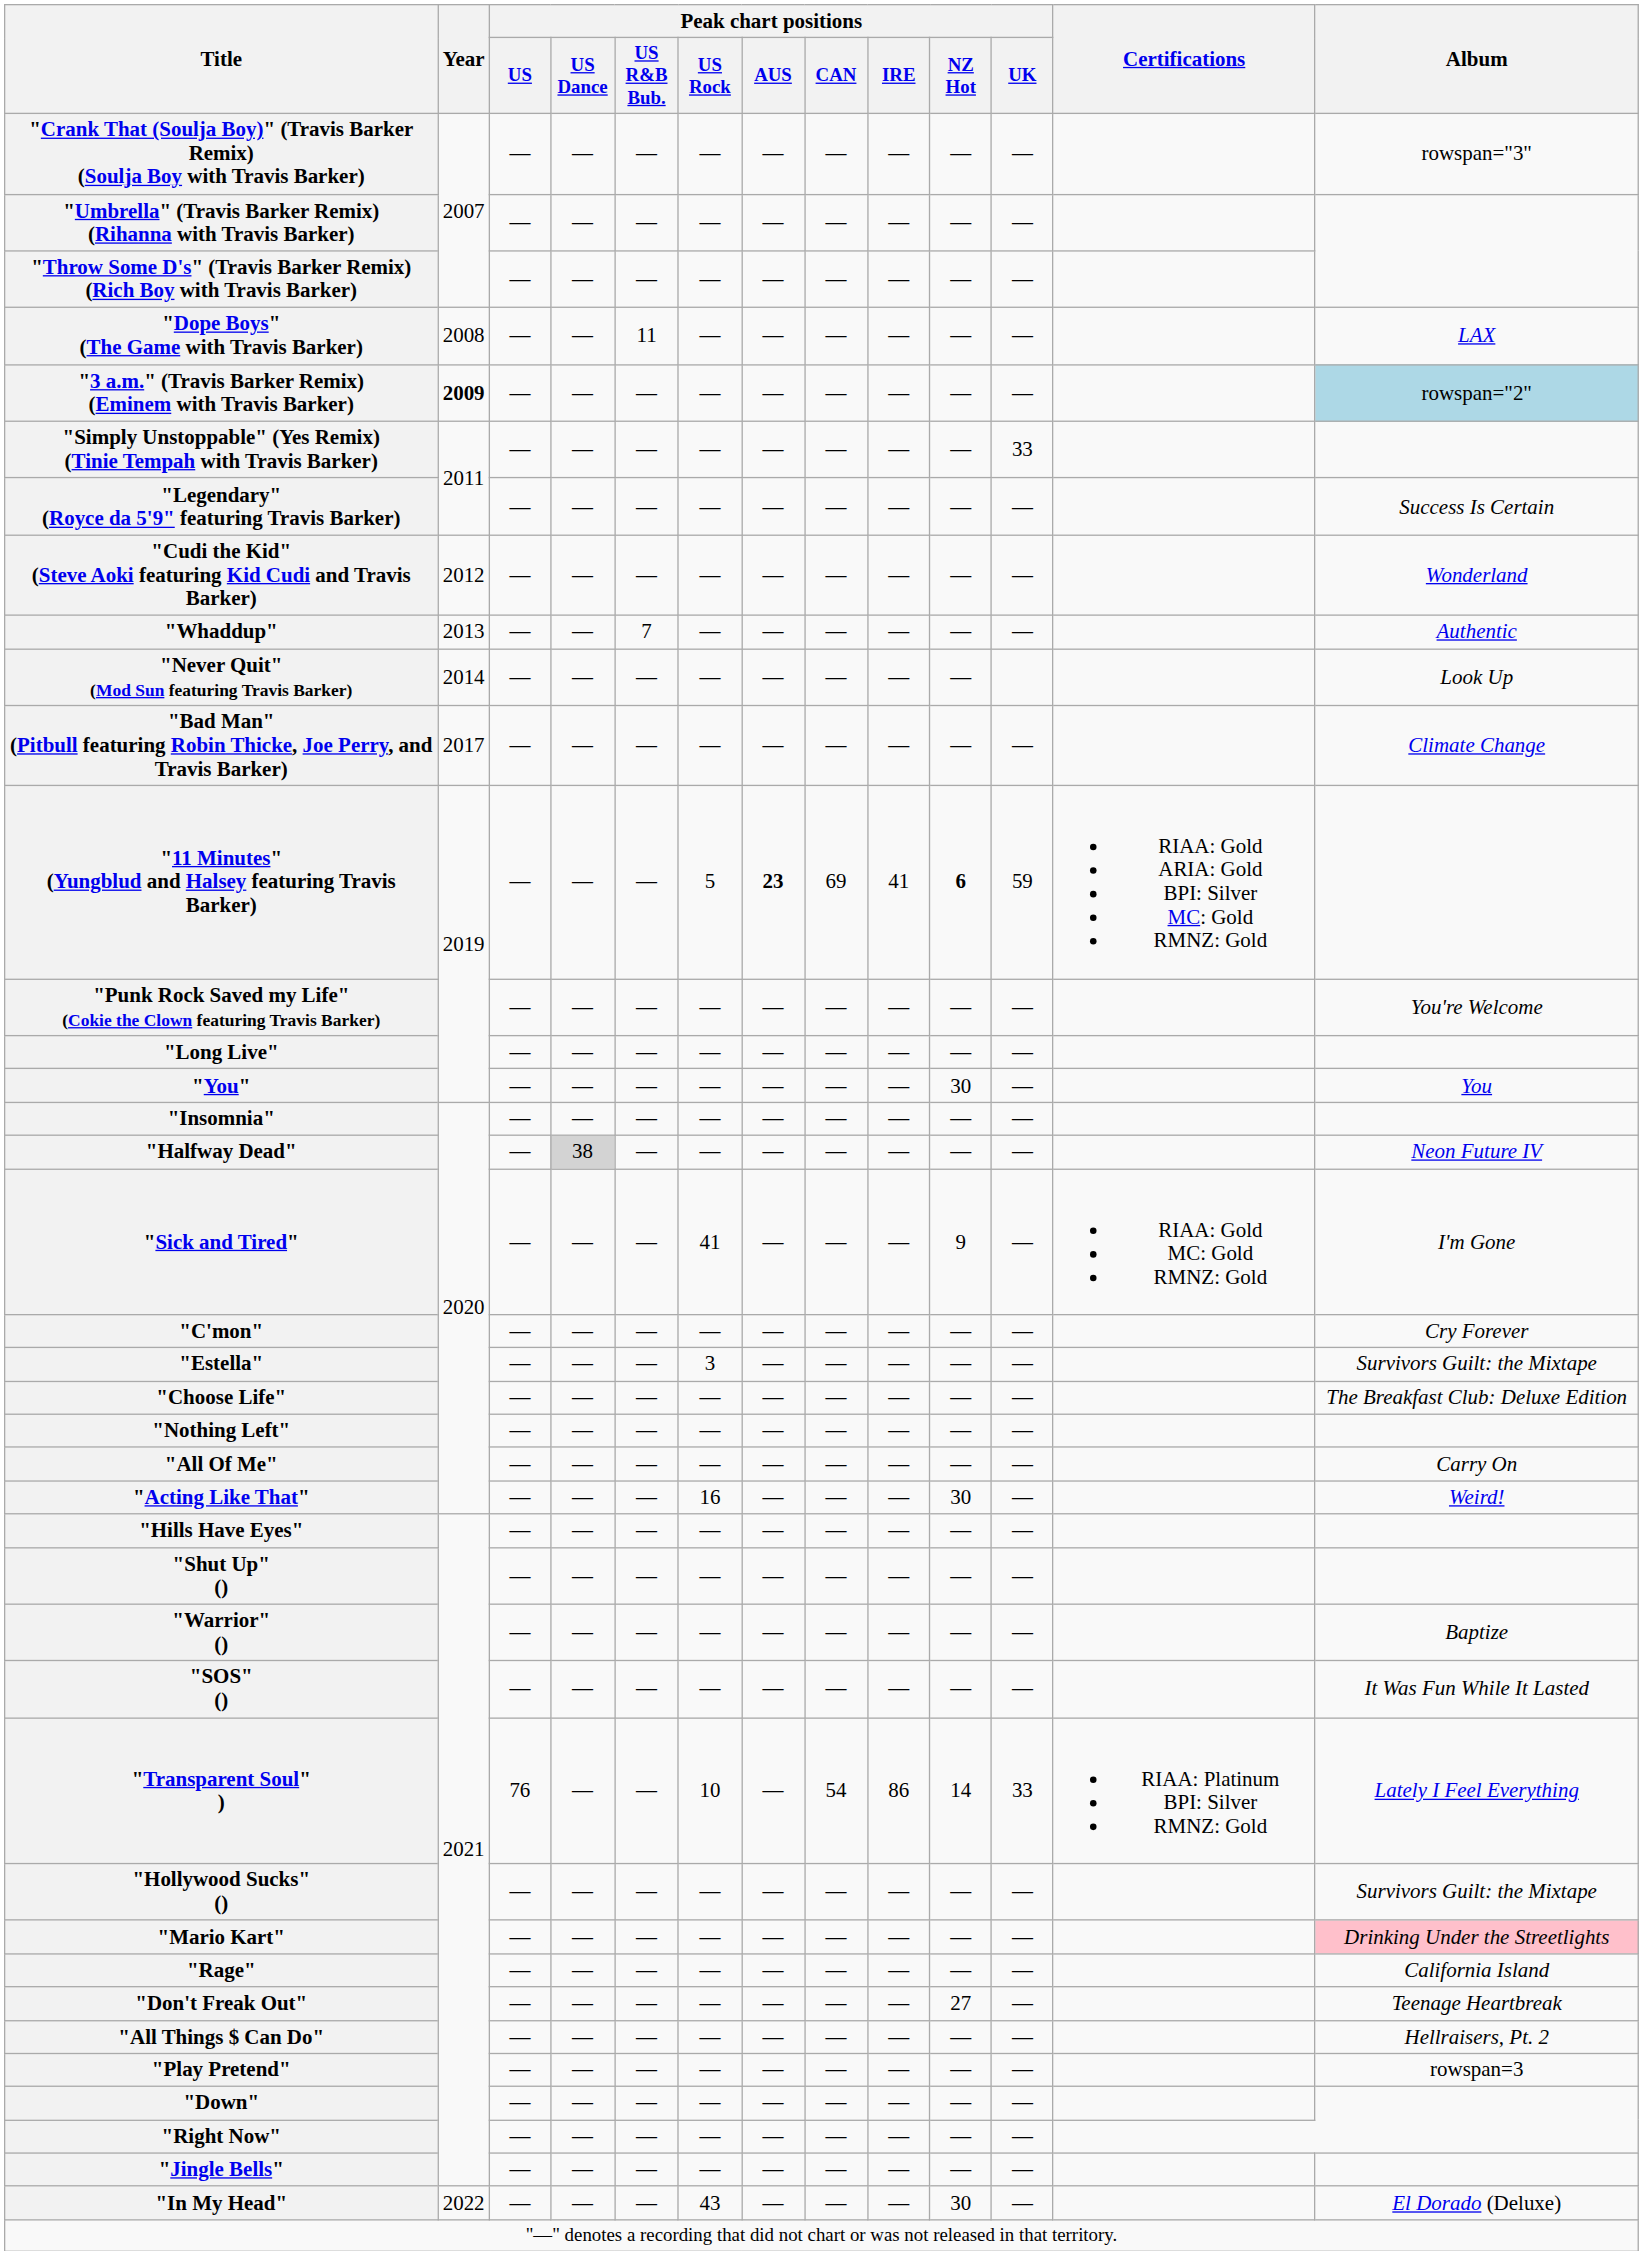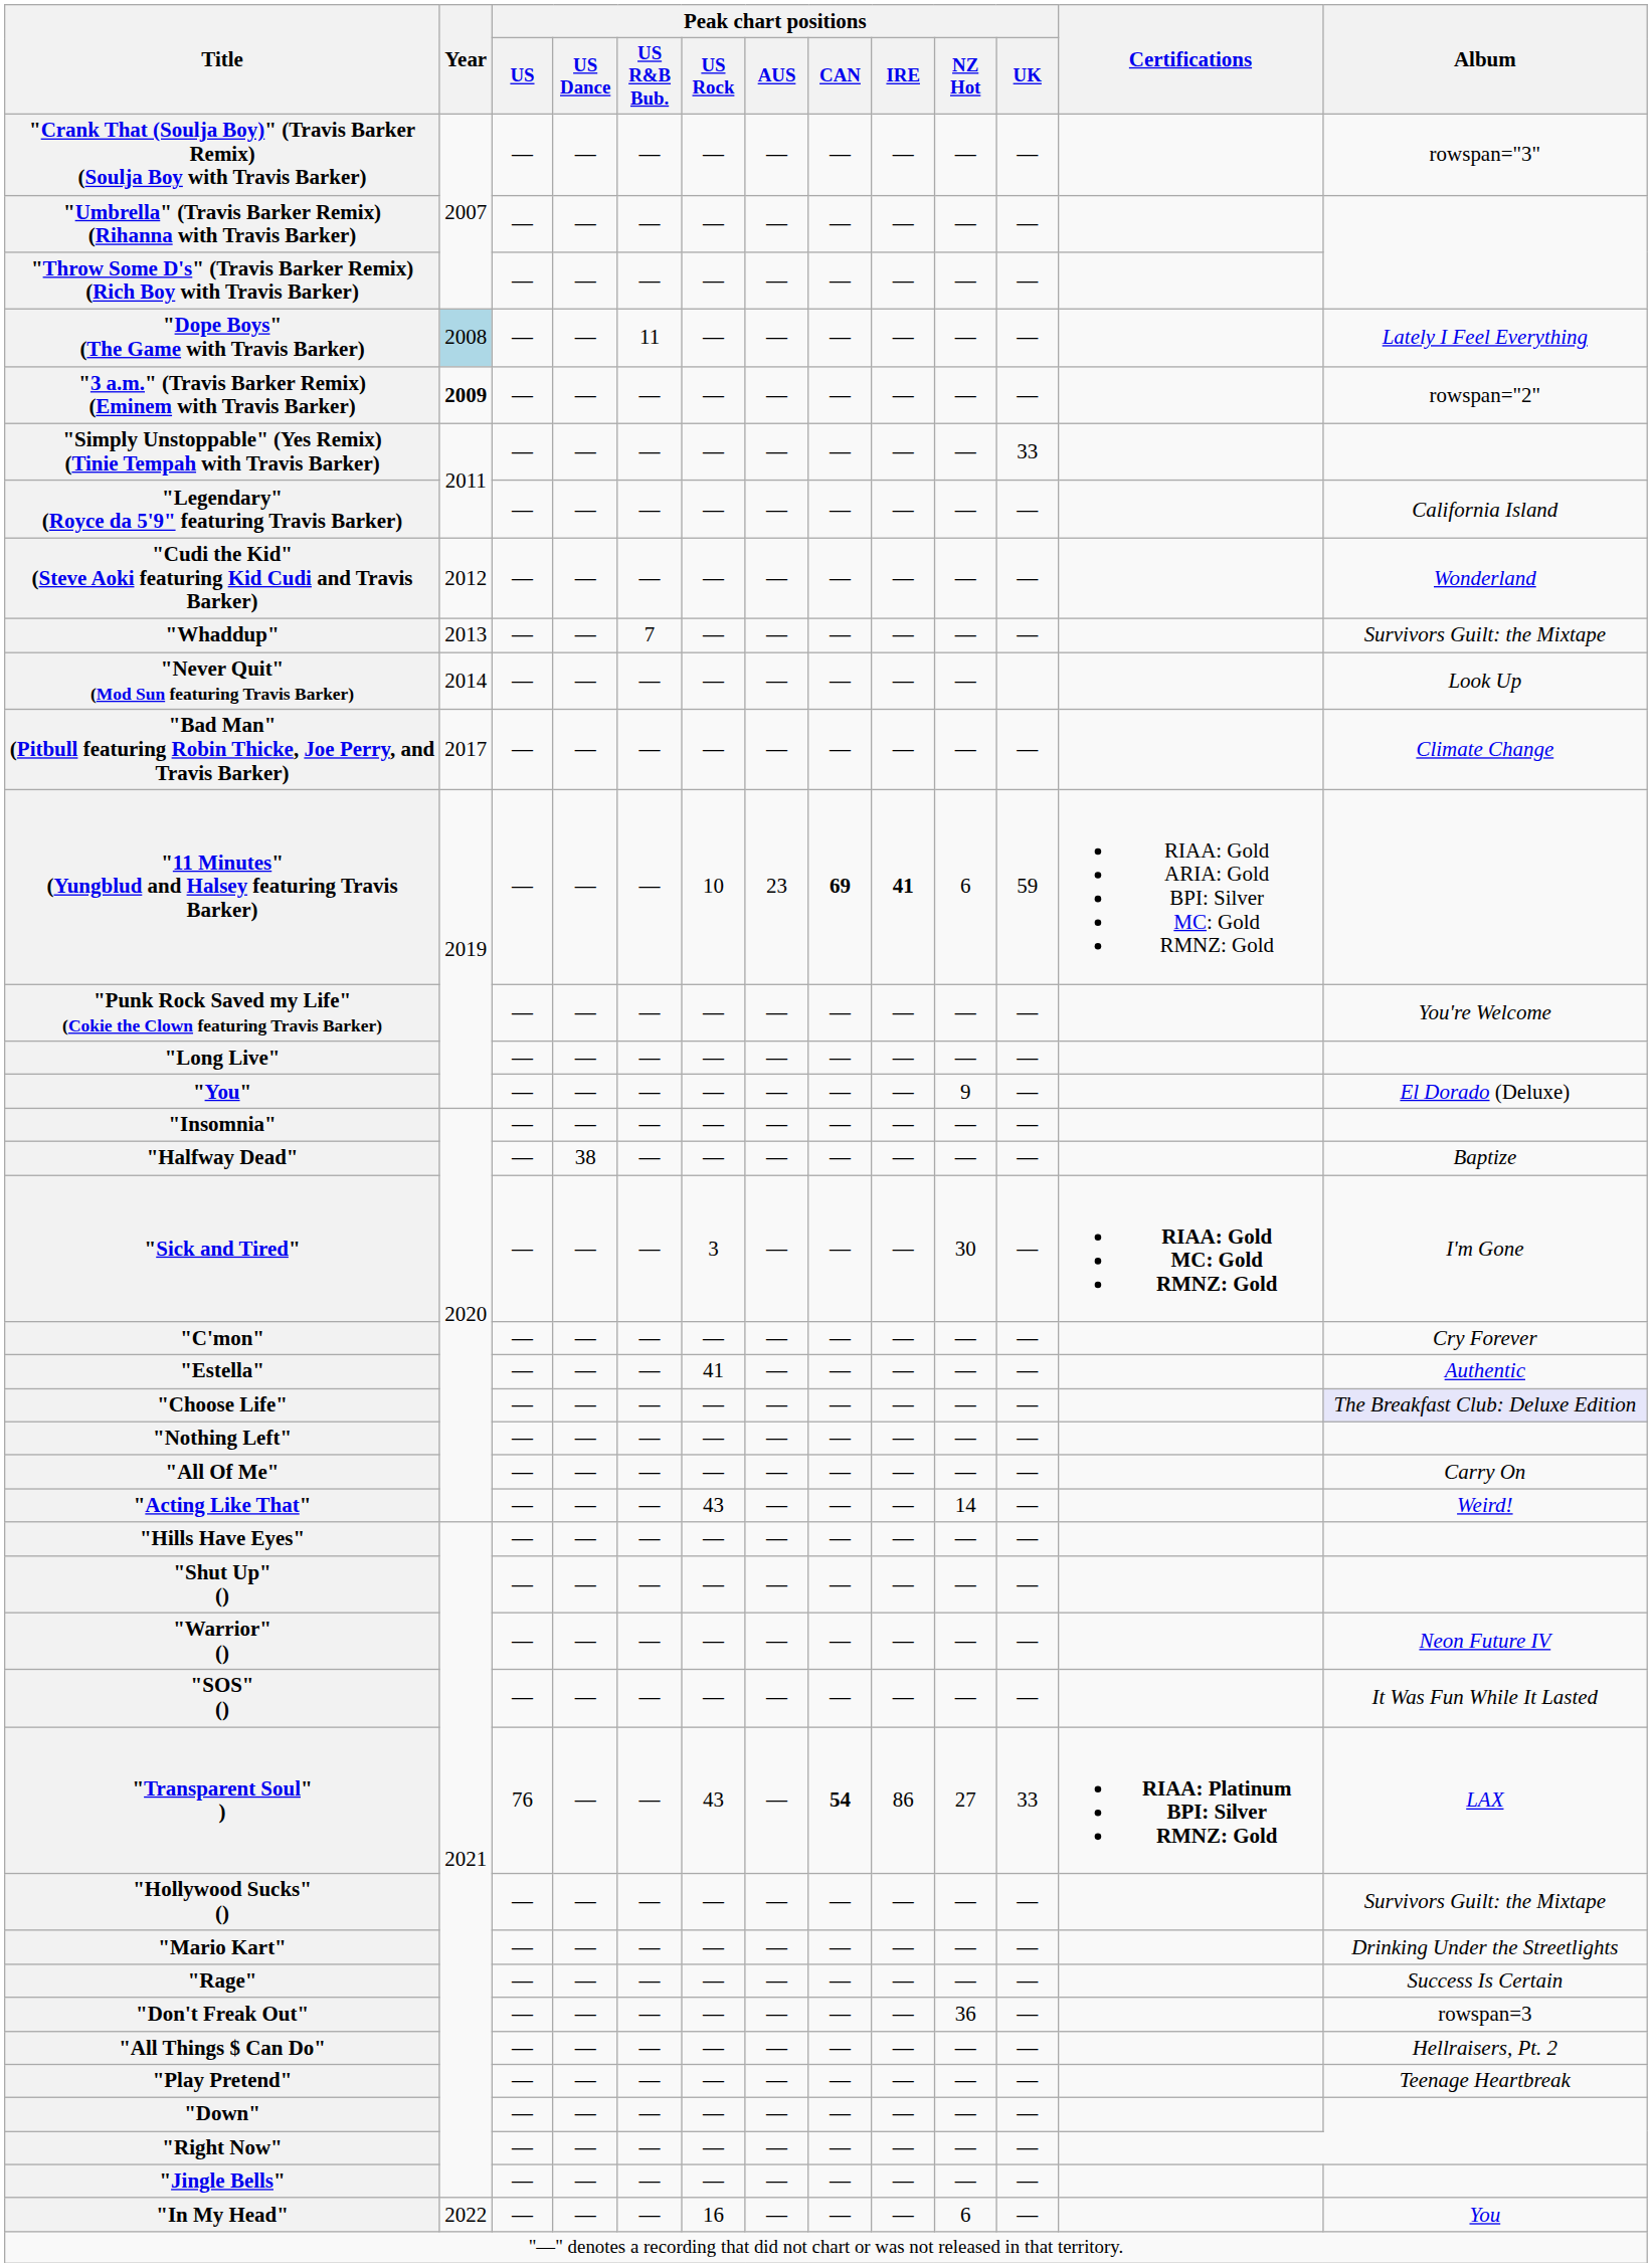"Dope Boys" (The Game with Travis Barker) | Year: no background -> lightblue background
"Dope Boys" (The Game with Travis Barker) | Album: LAX -> Lately I Feel Everything
"3 a.m." (Travis Barker Remix) (Eminem with Travis Barker) | Album: lightblue background -> no background
"Legendary" (Royce da 5'9" featuring Travis Barker) | Album: Success Is Certain -> California Island
"Whaddup" | Album: Authentic -> Survivors Guilt: the Mixtape
"11 Minutes" (Yungblud and Halsey featuring Travis Barker) | Peak chart positions / US Rock: 5 -> 10
"11 Minutes" (Yungblud and Halsey featuring Travis Barker) | Peak chart positions / AUS: bold -> normal
"11 Minutes" (Yungblud and Halsey featuring Travis Barker) | Peak chart positions / CAN: normal -> bold
"11 Minutes" (Yungblud and Halsey featuring Travis Barker) | Peak chart positions / IRE: normal -> bold
"11 Minutes" (Yungblud and Halsey featuring Travis Barker) | Peak chart positions / NZ Hot: bold -> normal
"You" | Peak chart positions / NZ Hot: 30 -> 9
"You" | Album: You -> El Dorado (Deluxe)
"Halfway Dead" | Peak chart positions / US Dance: lightgrey background -> no background
"Halfway Dead" | Album: Neon Future IV -> Baptize
"Sick and Tired" | Peak chart positions / US Rock: 41 -> 3
"Sick and Tired" | Peak chart positions / NZ Hot: 9 -> 30
"Sick and Tired" | Certifications: normal -> bold
"Estella" | Peak chart positions / US Rock: 3 -> 41
"Estella" | Album: Survivors Guilt: the Mixtape -> Authentic
"Choose Life" | Album: no background -> lavender background
"Acting Like That" | Peak chart positions / US Rock: 16 -> 43
"Acting Like That" | Peak chart positions / NZ Hot: 30 -> 14
"Warrior" () | Album: Baptize -> Neon Future IV
"Transparent Soul" ) | Peak chart positions / US Rock: 10 -> 43
"Transparent Soul" ) | Peak chart positions / CAN: normal -> bold
"Transparent Soul" ) | Peak chart positions / NZ Hot: 14 -> 27
"Transparent Soul" ) | Certifications: normal -> bold
"Transparent Soul" ) | Album: Lately I Feel Everything -> LAX
"Mario Kart" | Album: pink background -> no background
"Rage" | Album: California Island -> Success Is Certain
"Don't Freak Out" | Peak chart positions / NZ Hot: 27 -> 36
"Don't Freak Out" | Album: Teenage Heartbreak -> rowspan=3
"Play Pretend" | Album: rowspan=3 -> Teenage Heartbreak
"In My Head" | Peak chart positions / US Rock: 43 -> 16
"In My Head" | Peak chart positions / NZ Hot: 30 -> 6
"In My Head" | Album: El Dorado (Deluxe) -> You
